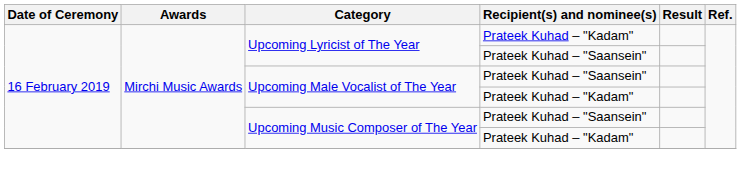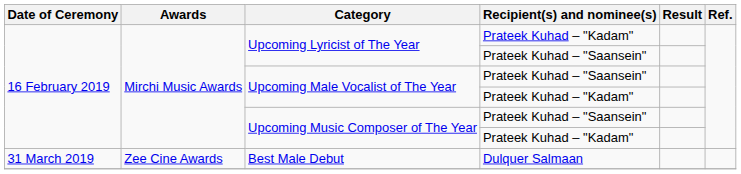+ row: 31 March 2019 | Zee Cine Awards | Best Male Debut | Dulquer Salmaan
